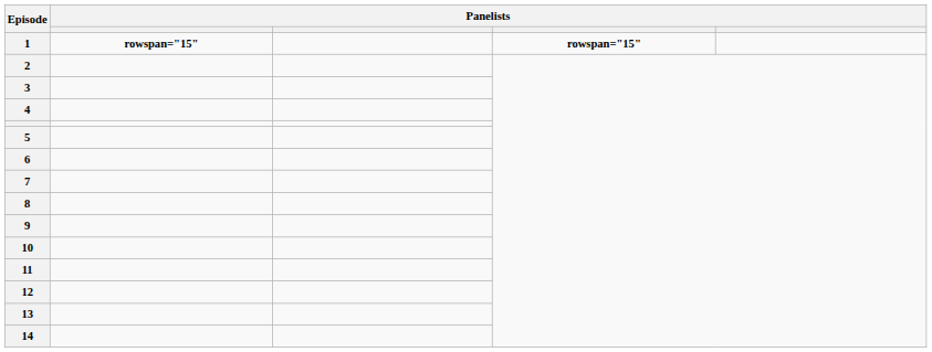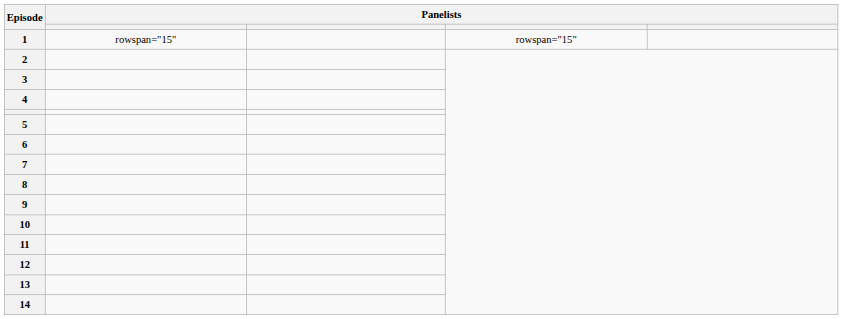1 | column 2: bold -> normal
1 | column 4: bold -> normal
